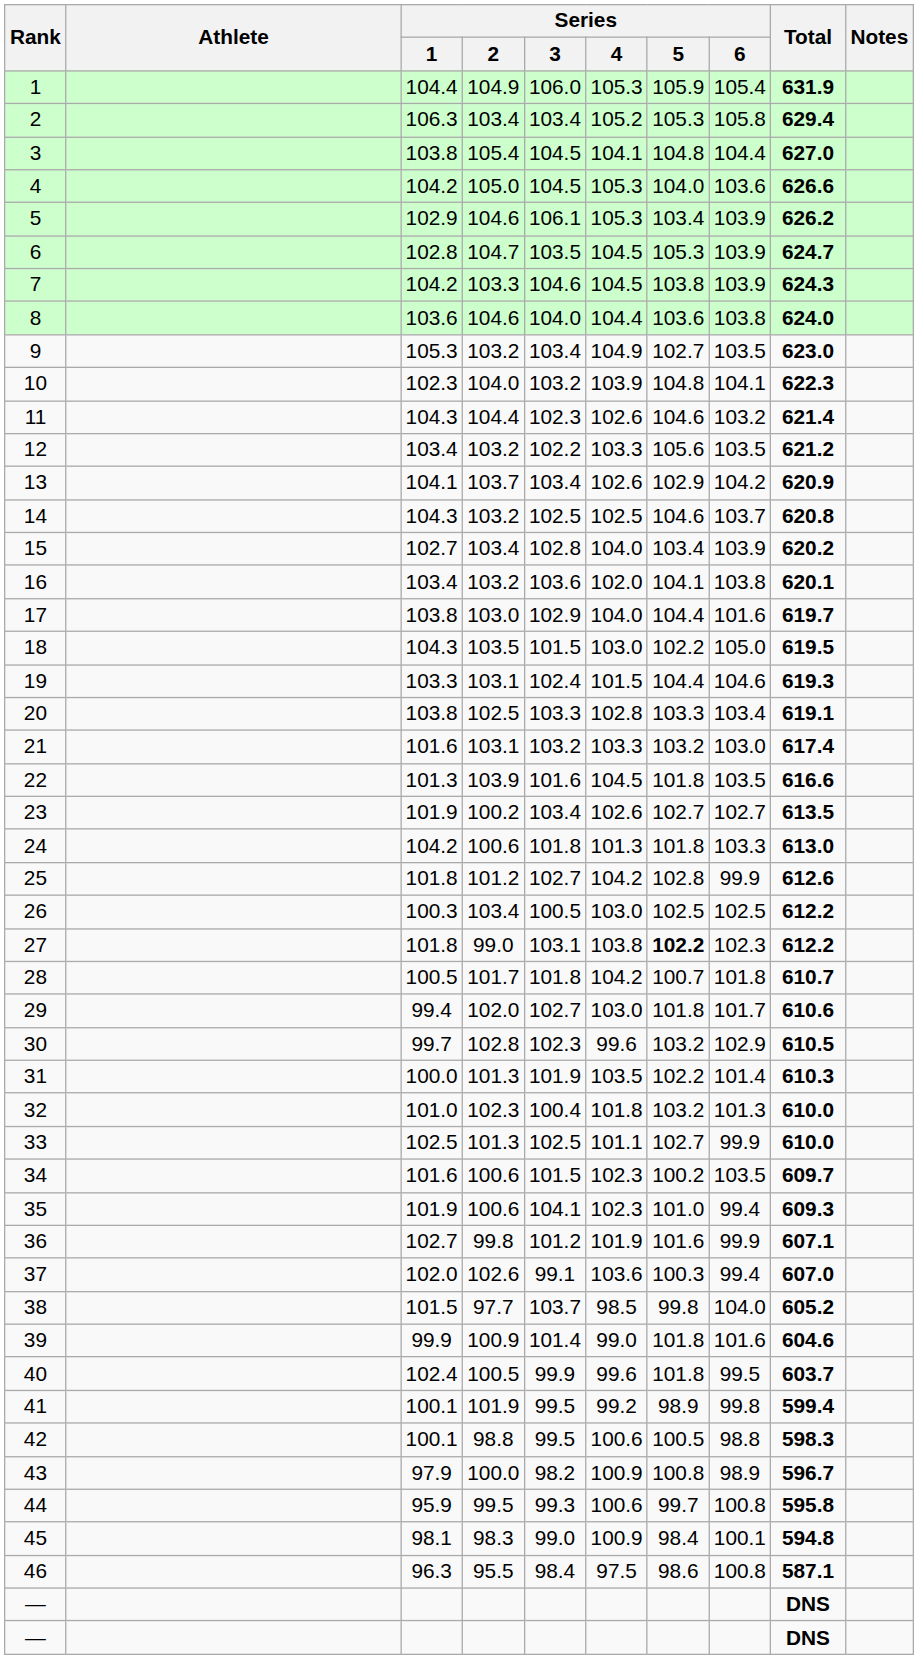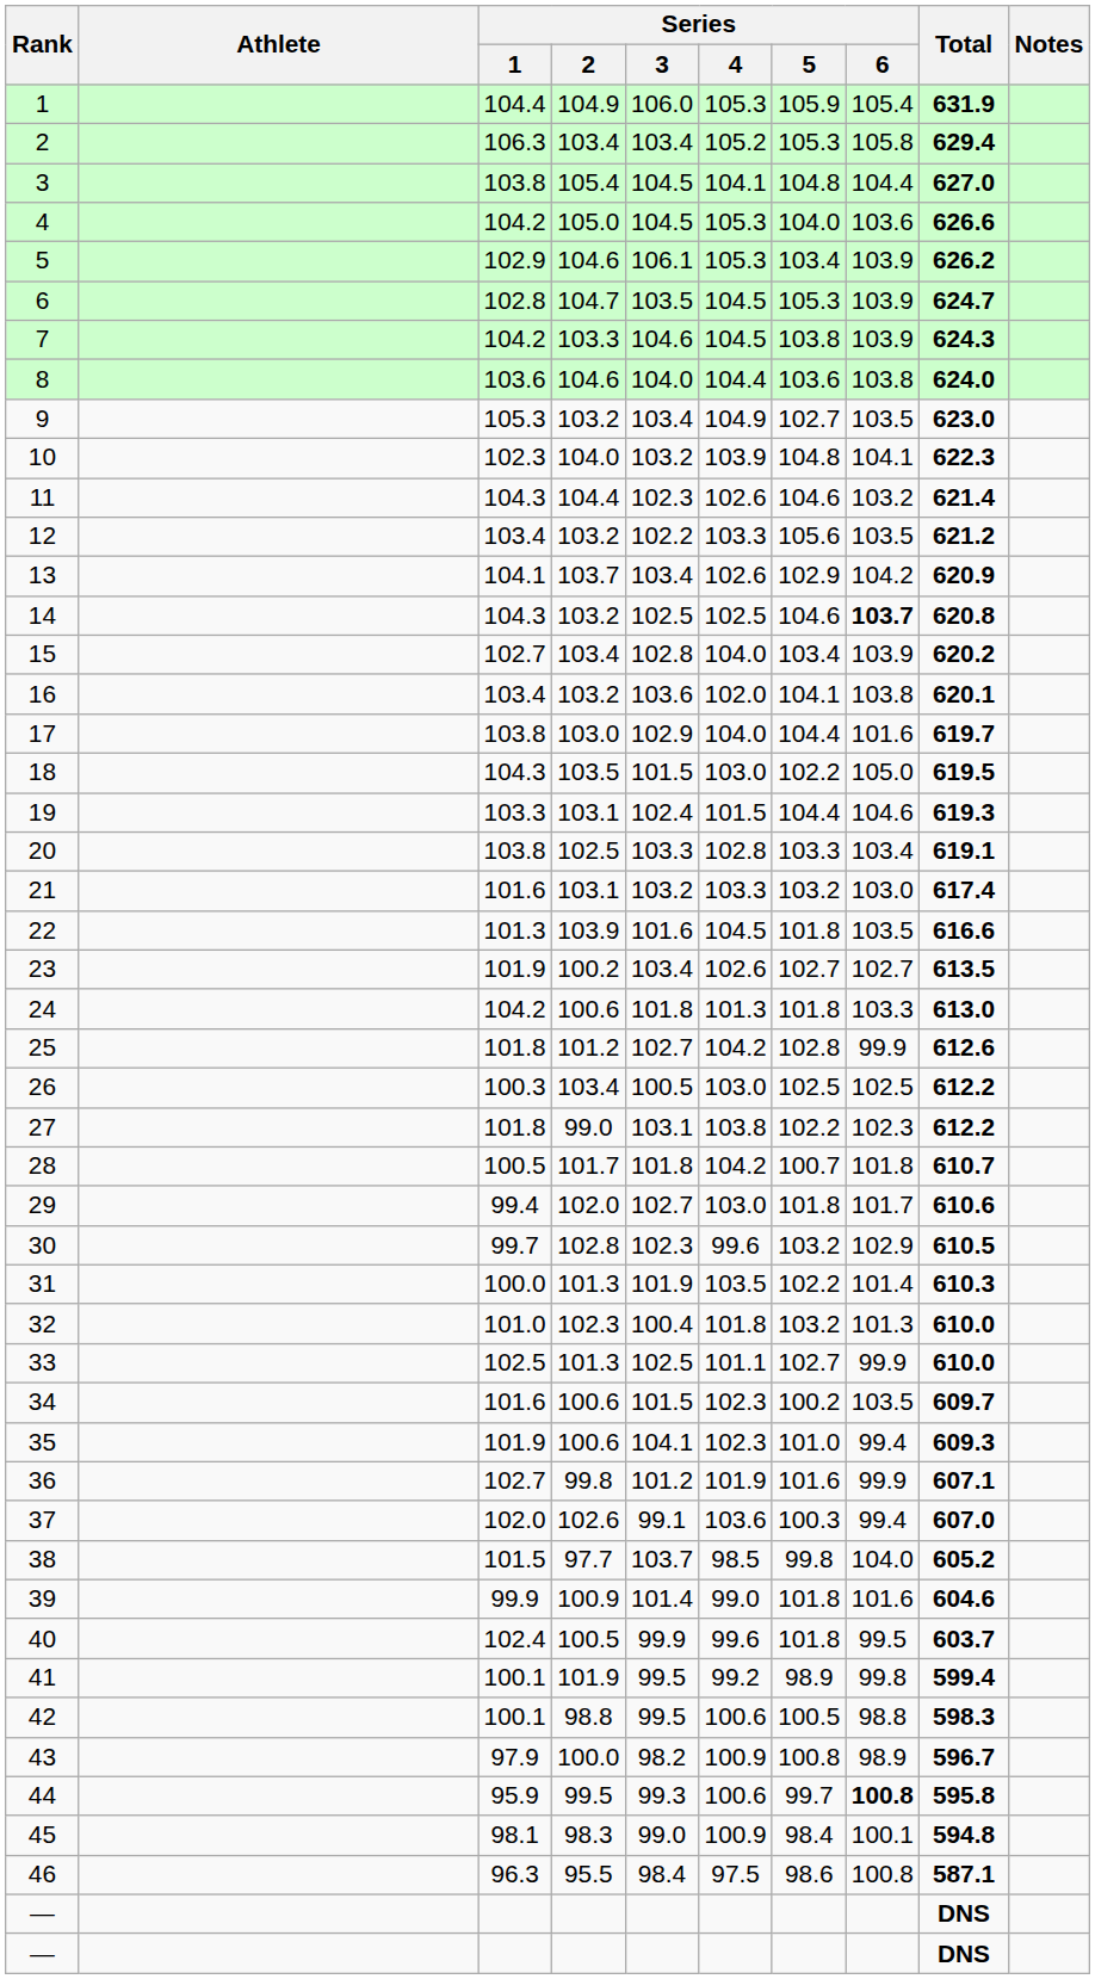14 | Series / 6: normal -> bold
27 | Series / 5: bold -> normal
44 | Series / 6: normal -> bold
